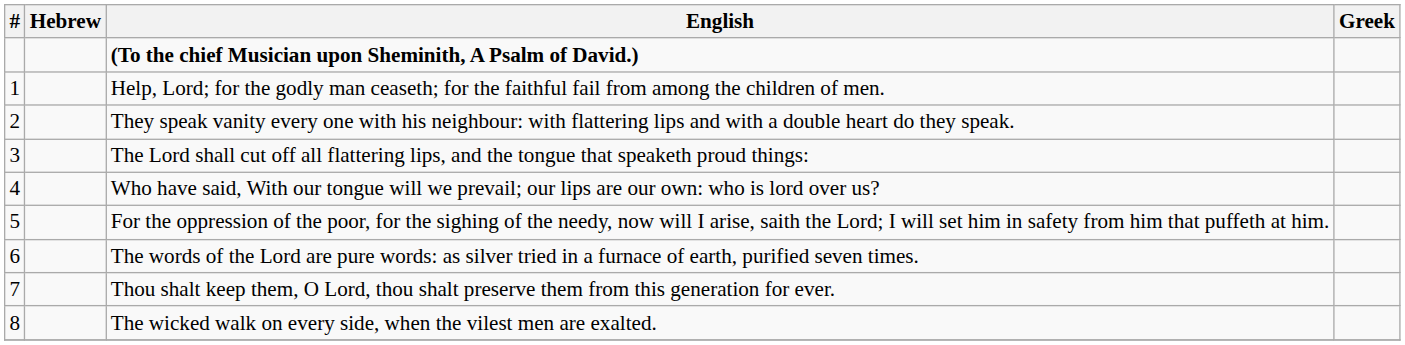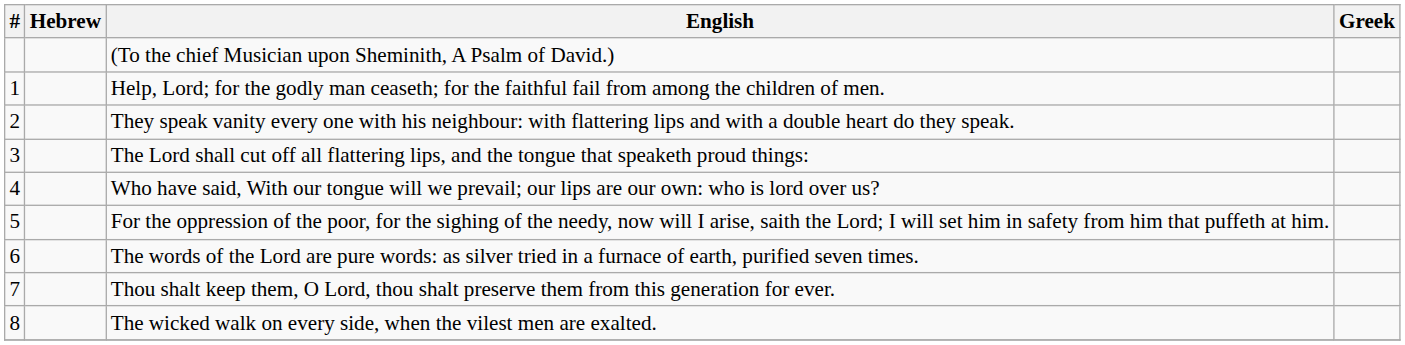(To the chief Musician upon Sheminith, A Psalm of David.) | English: bold -> normal
